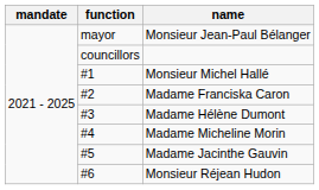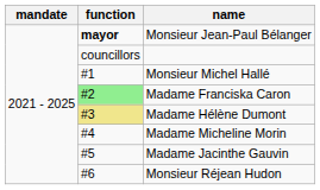Monsieur Jean-Paul Bélanger | function: normal -> bold
Madame Franciska Caron | function: no background -> lightgreen background
Madame Hélène Dumont | function: no background -> khaki background
